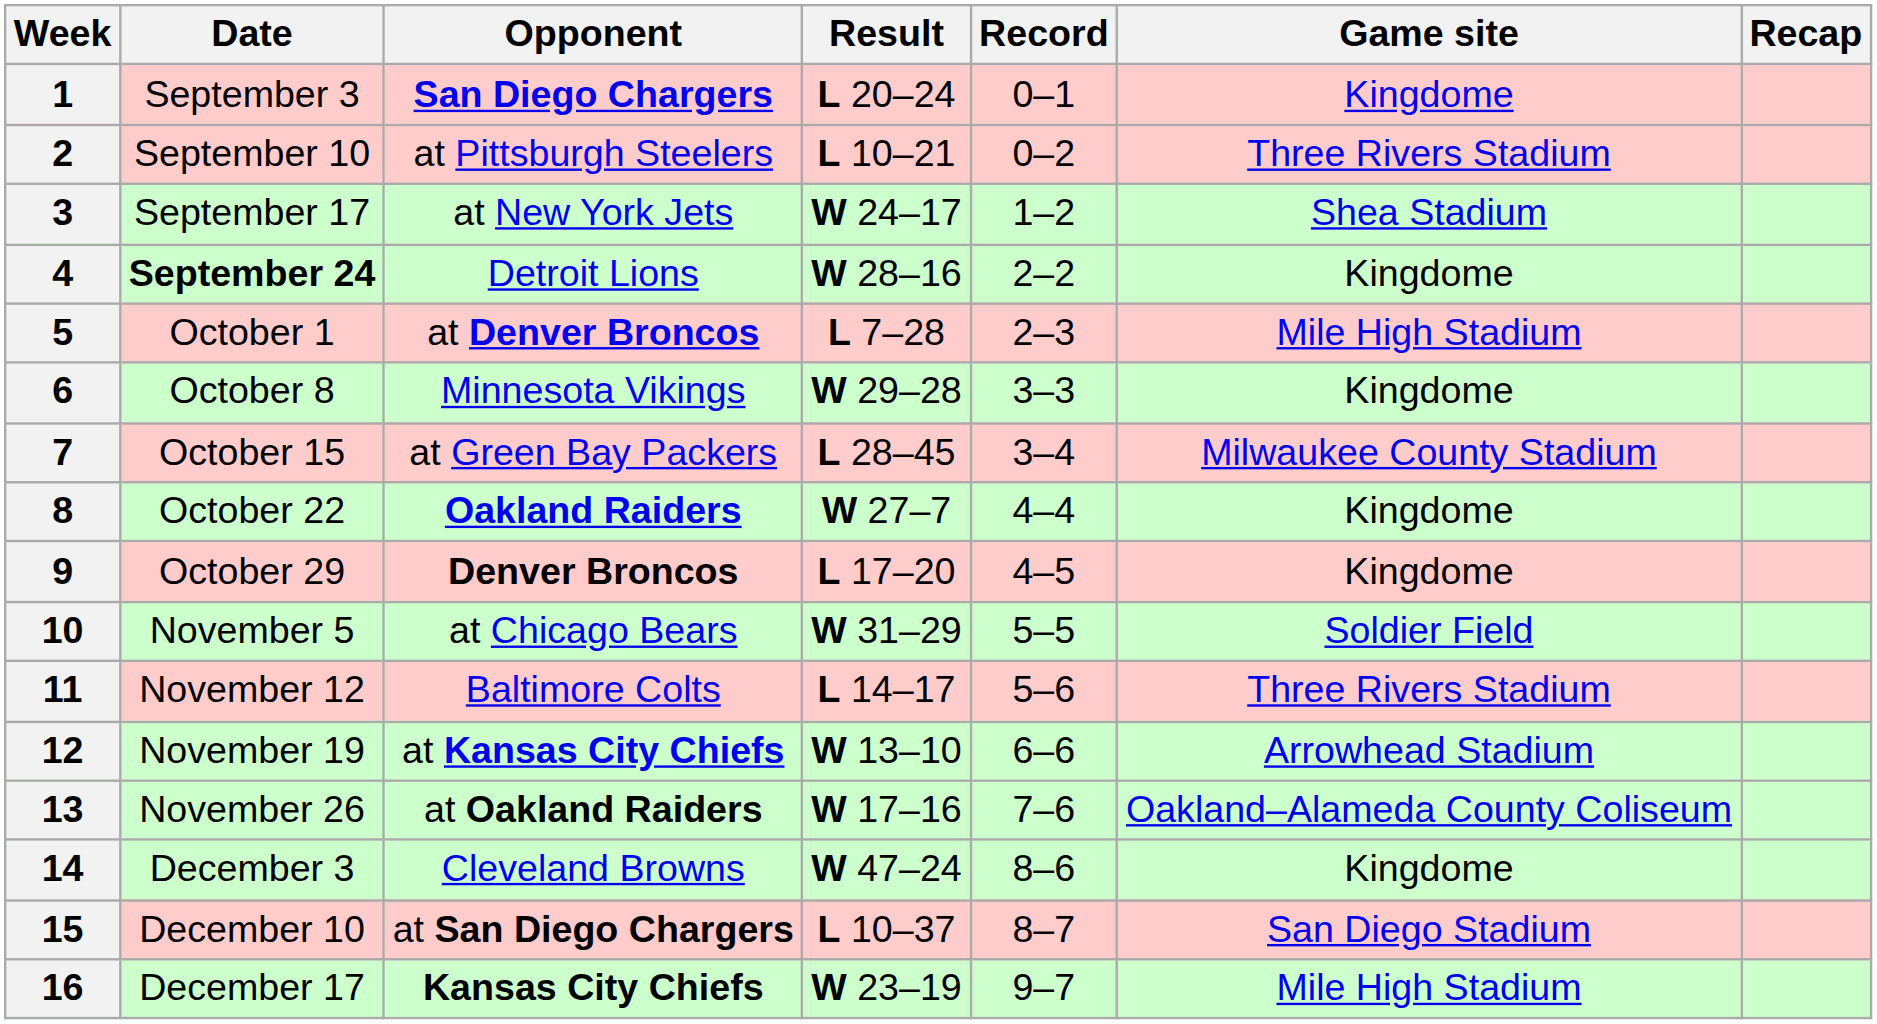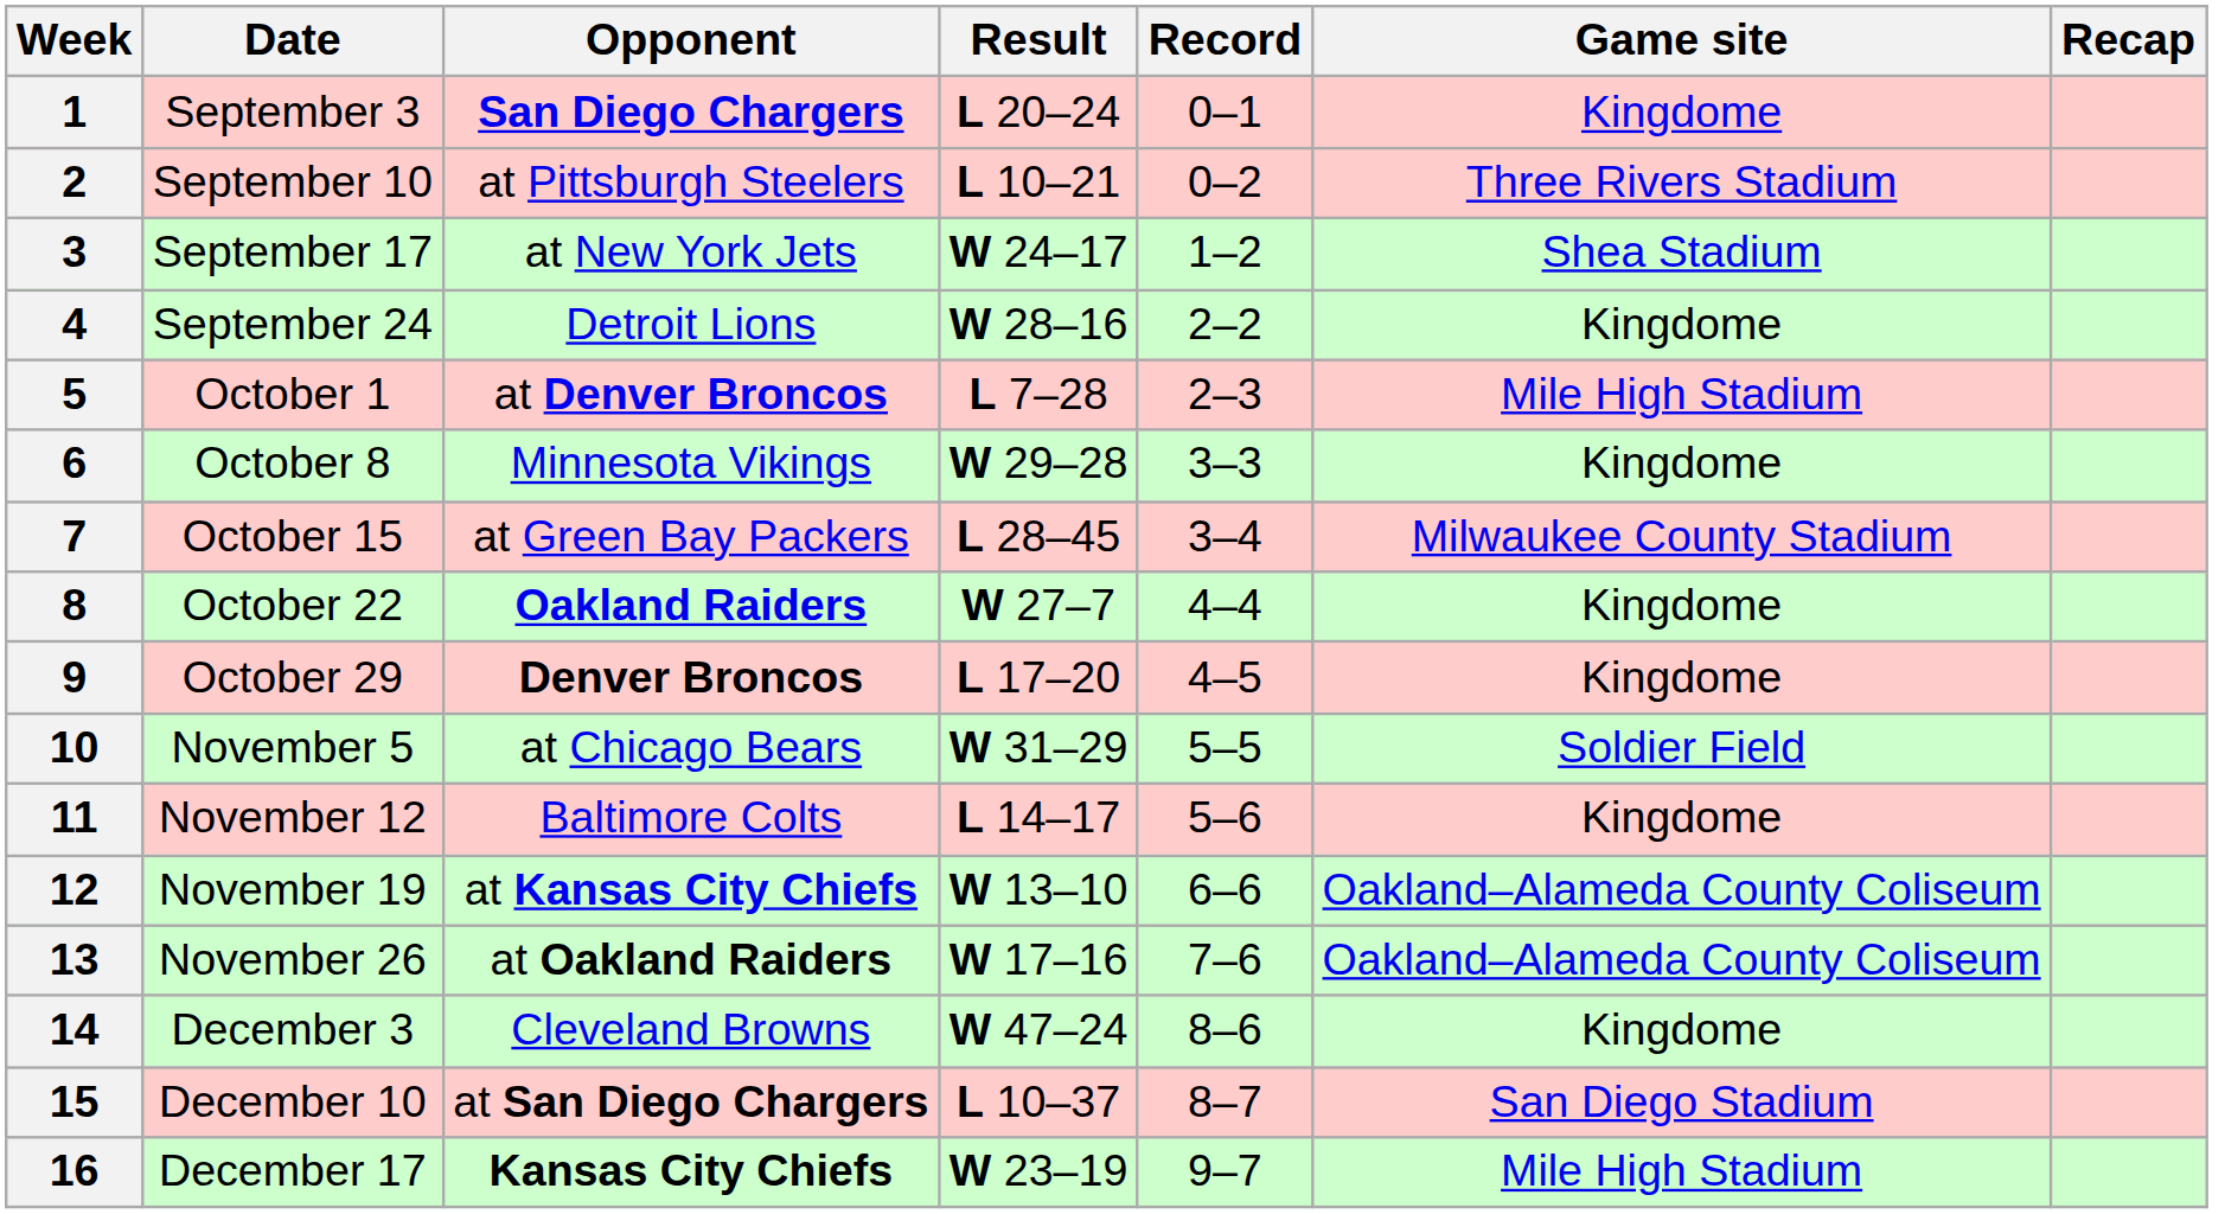4 | Date: bold -> normal
11 | Game site: Three Rivers Stadium -> Kingdome
12 | Game site: Arrowhead Stadium -> Oakland–Alameda County Coliseum
